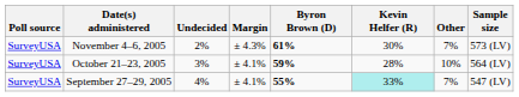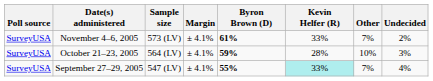columns swapped: Sample size <-> Undecided
November 4–6, 2005 | Margin: ± 4.3% -> ± 4.1%
November 4–6, 2005 | Kevin Helfer (R): 30% -> 33%
